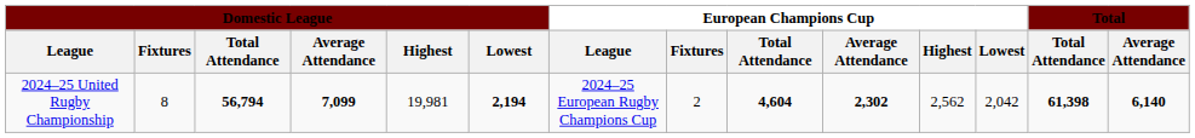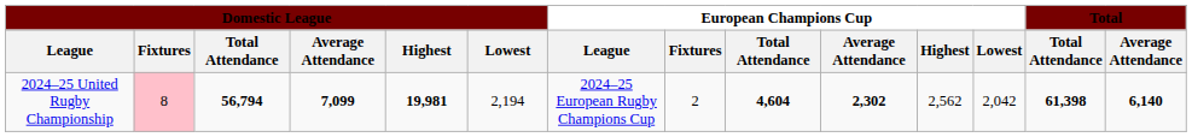2024–25 United Rugby Championship | column 2: no background -> pink background
2024–25 United Rugby Championship | column 5: normal -> bold
2024–25 United Rugby Championship | column 6: bold -> normal
